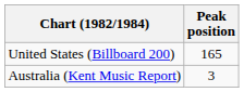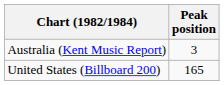rows swapped: Australia (Kent Music Report) <-> United States (Billboard 200)
